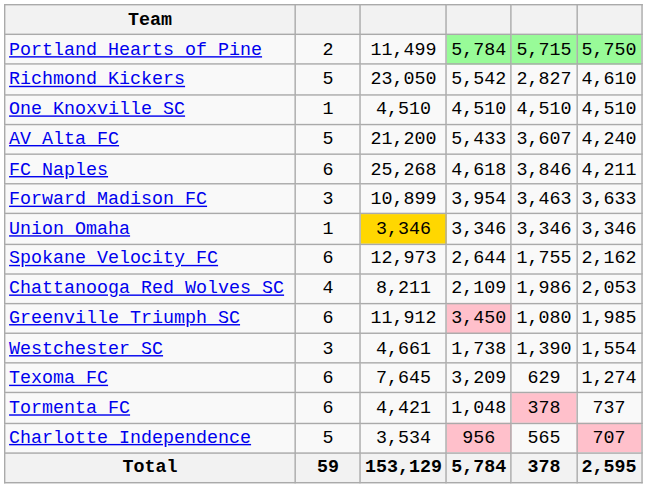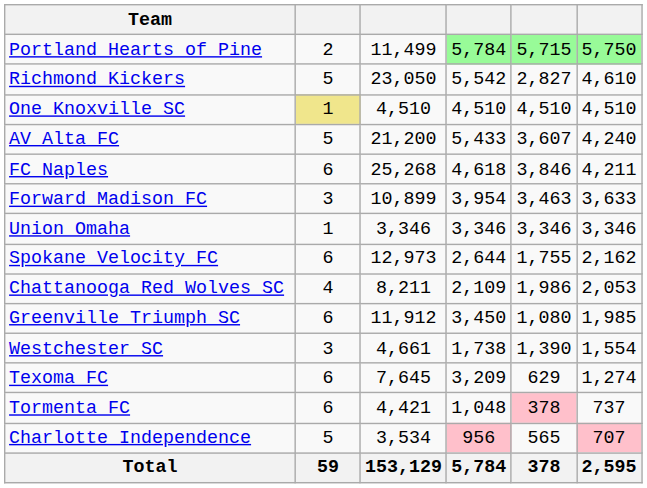One Knoxville SC | column 2: no background -> khaki background
Union Omaha | column 3: gold background -> no background
Greenville Triumph SC | column 4: pink background -> no background
